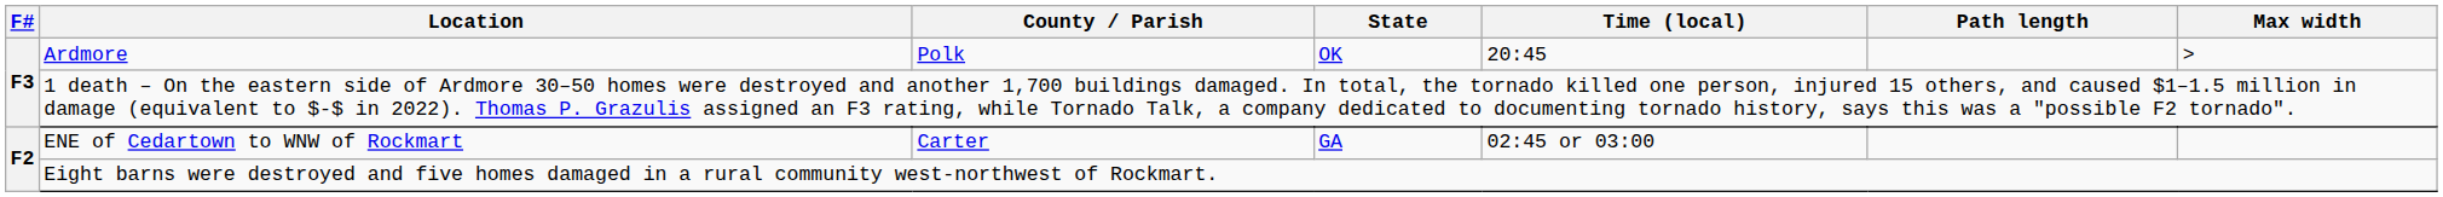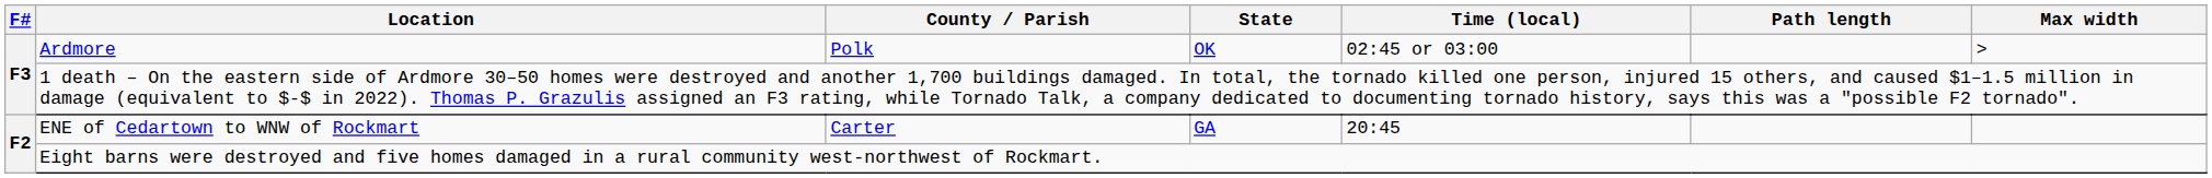Ardmore | Time (local): 20:45 -> 02:45 or 03:00
ENE of Cedartown to WNW of Rockmart | Time (local): 02:45 or 03:00 -> 20:45
